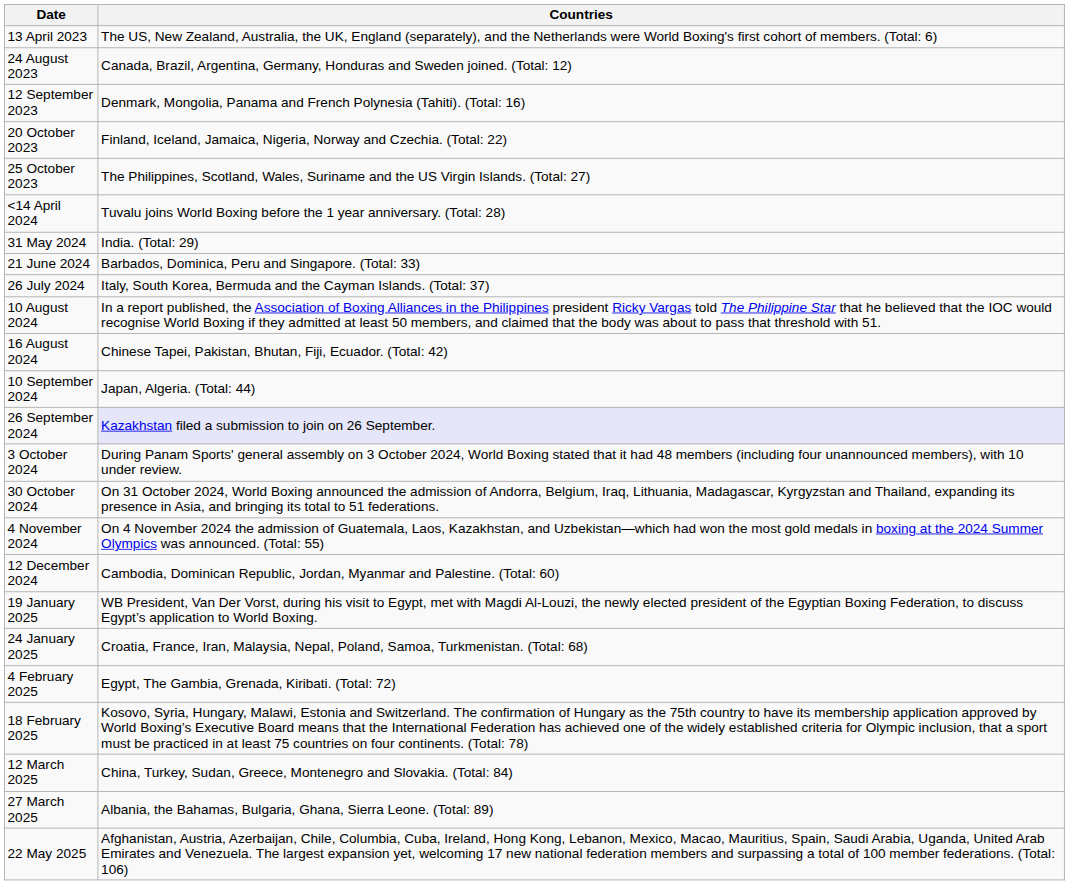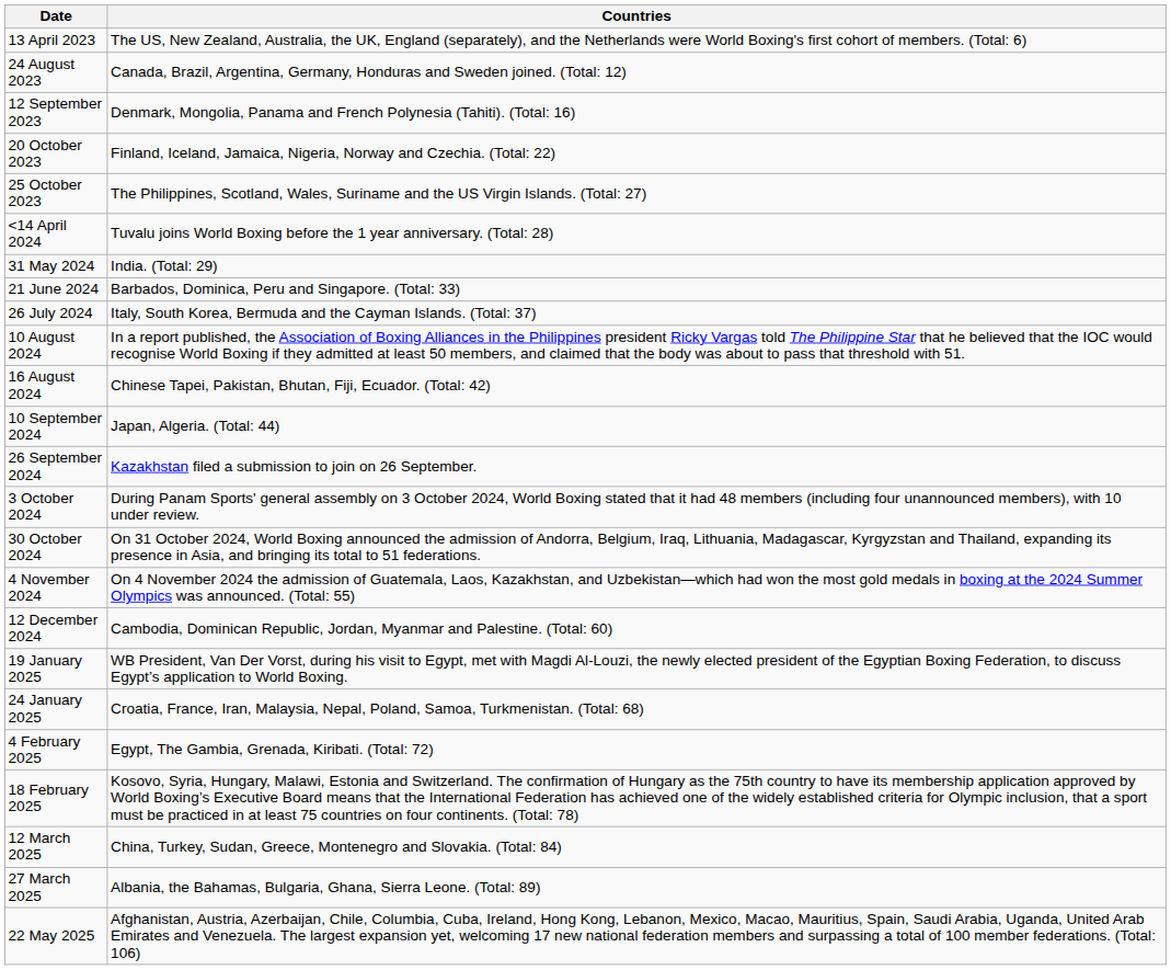26 September 2024 | Countries: lavender background -> no background
